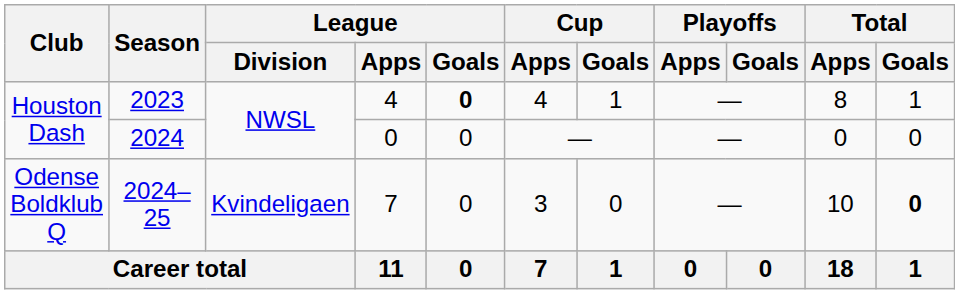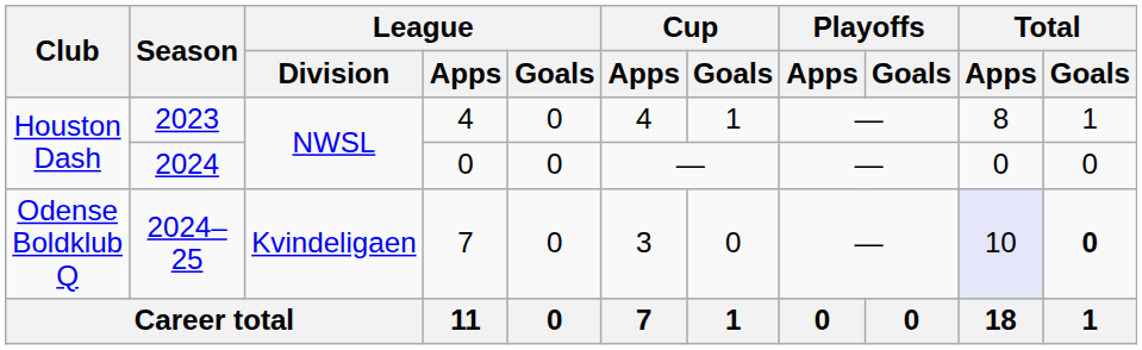2023 | League / Goals: bold -> normal
2024–25 | Total / Apps: no background -> lavender background
